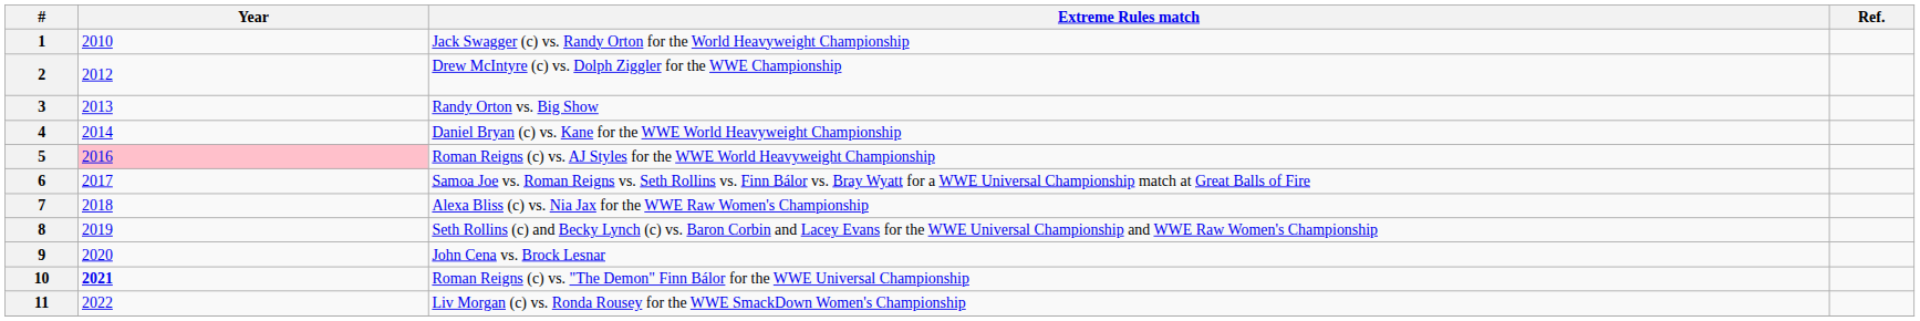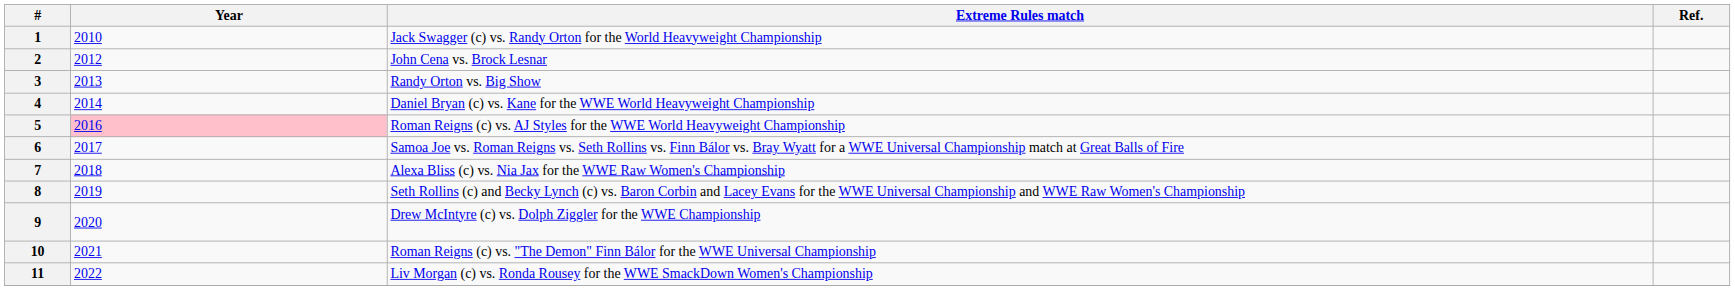2 | Extreme Rules match: Drew McIntyre (c) vs. Dolph Ziggler for the WWE Championship -> John Cena vs. Brock Lesnar
9 | Extreme Rules match: John Cena vs. Brock Lesnar -> Drew McIntyre (c) vs. Dolph Ziggler for the WWE Championship
10 | Year: bold -> normal
